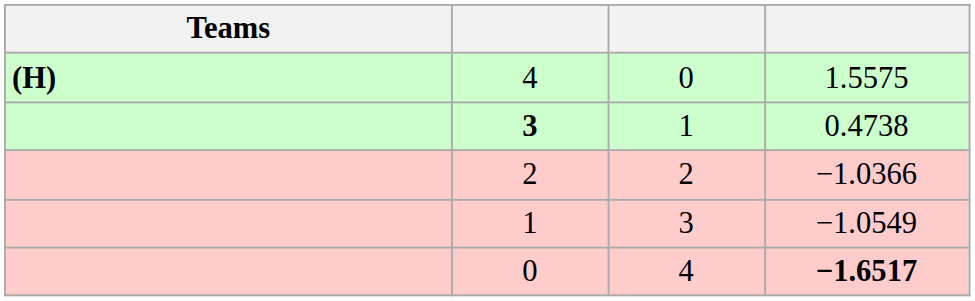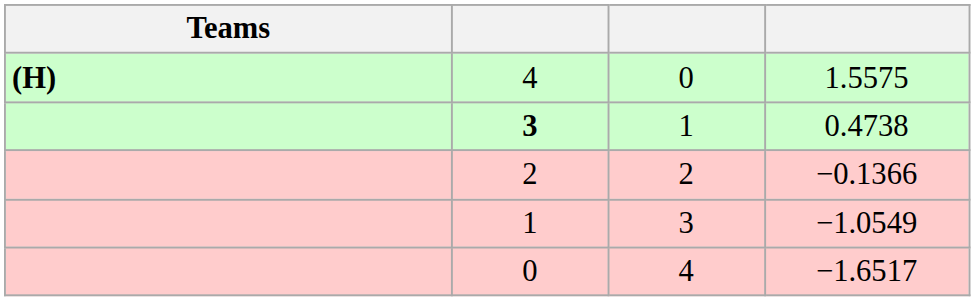row 4 | column 4: −1.0366 -> −0.1366
row 6 | column 4: bold -> normal
